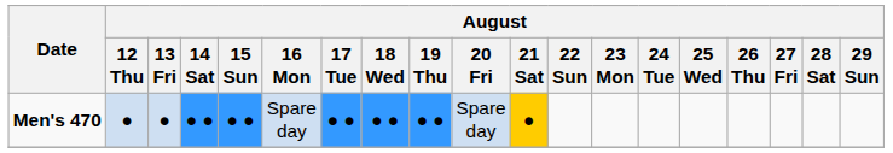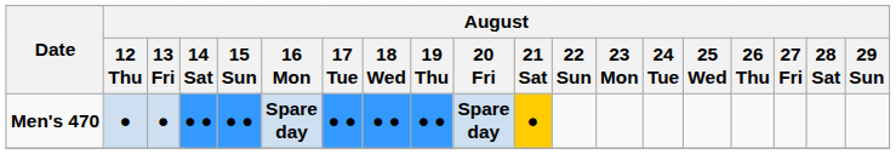Men's 470 | August / 16 Mon: normal -> bold
Men's 470 | August / 20 Fri: normal -> bold
